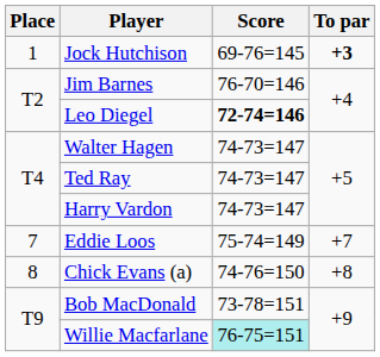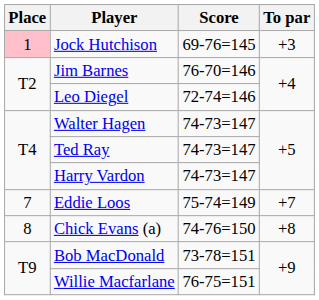Jock Hutchison | Place: no background -> pink background
Jock Hutchison | To par: bold -> normal
Leo Diegel | Score: bold -> normal
Willie Macfarlane | Score: paleturquoise background -> no background
